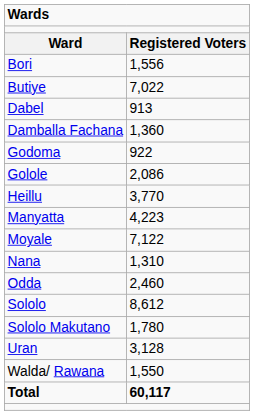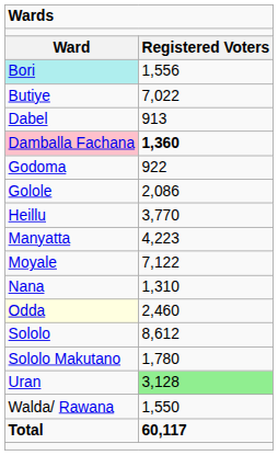row 4 | column 1: no background -> paleturquoise background
row 7 | column 1: no background -> pink background
row 7 | column 2: normal -> bold
row 14 | column 1: no background -> lightyellow background
row 17 | column 2: no background -> lightgreen background
